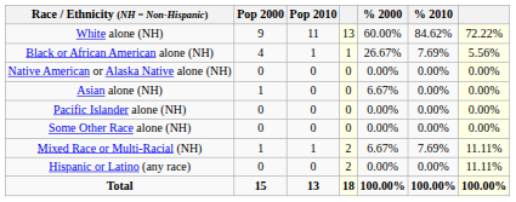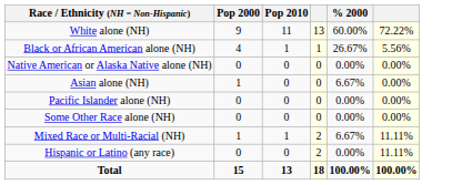- column: % 2010 | 84.62% | 7.69% | 0.00% | 0.00% | 0.00% | 0.00% | 7.69% | 0.00% | 100.00%
